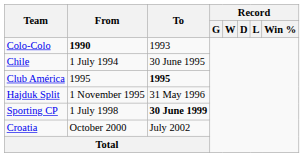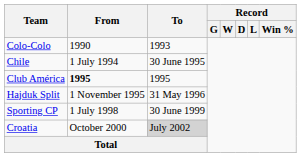Colo-Colo | From: bold -> normal
Club América | From: normal -> bold
Club América | To: bold -> normal
Sporting CP | To: bold -> normal
Croatia | To: no background -> lightgrey background
